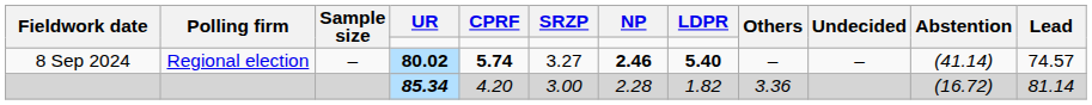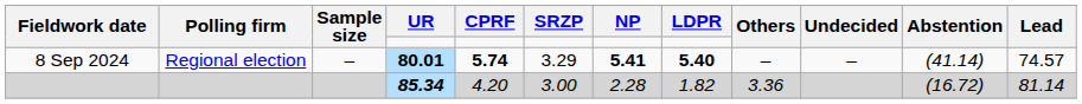8 Sep 2024 | UR: 80.02 -> 80.01
8 Sep 2024 | SRZP: 3.27 -> 3.29
8 Sep 2024 | NP: 2.46 -> 5.41
